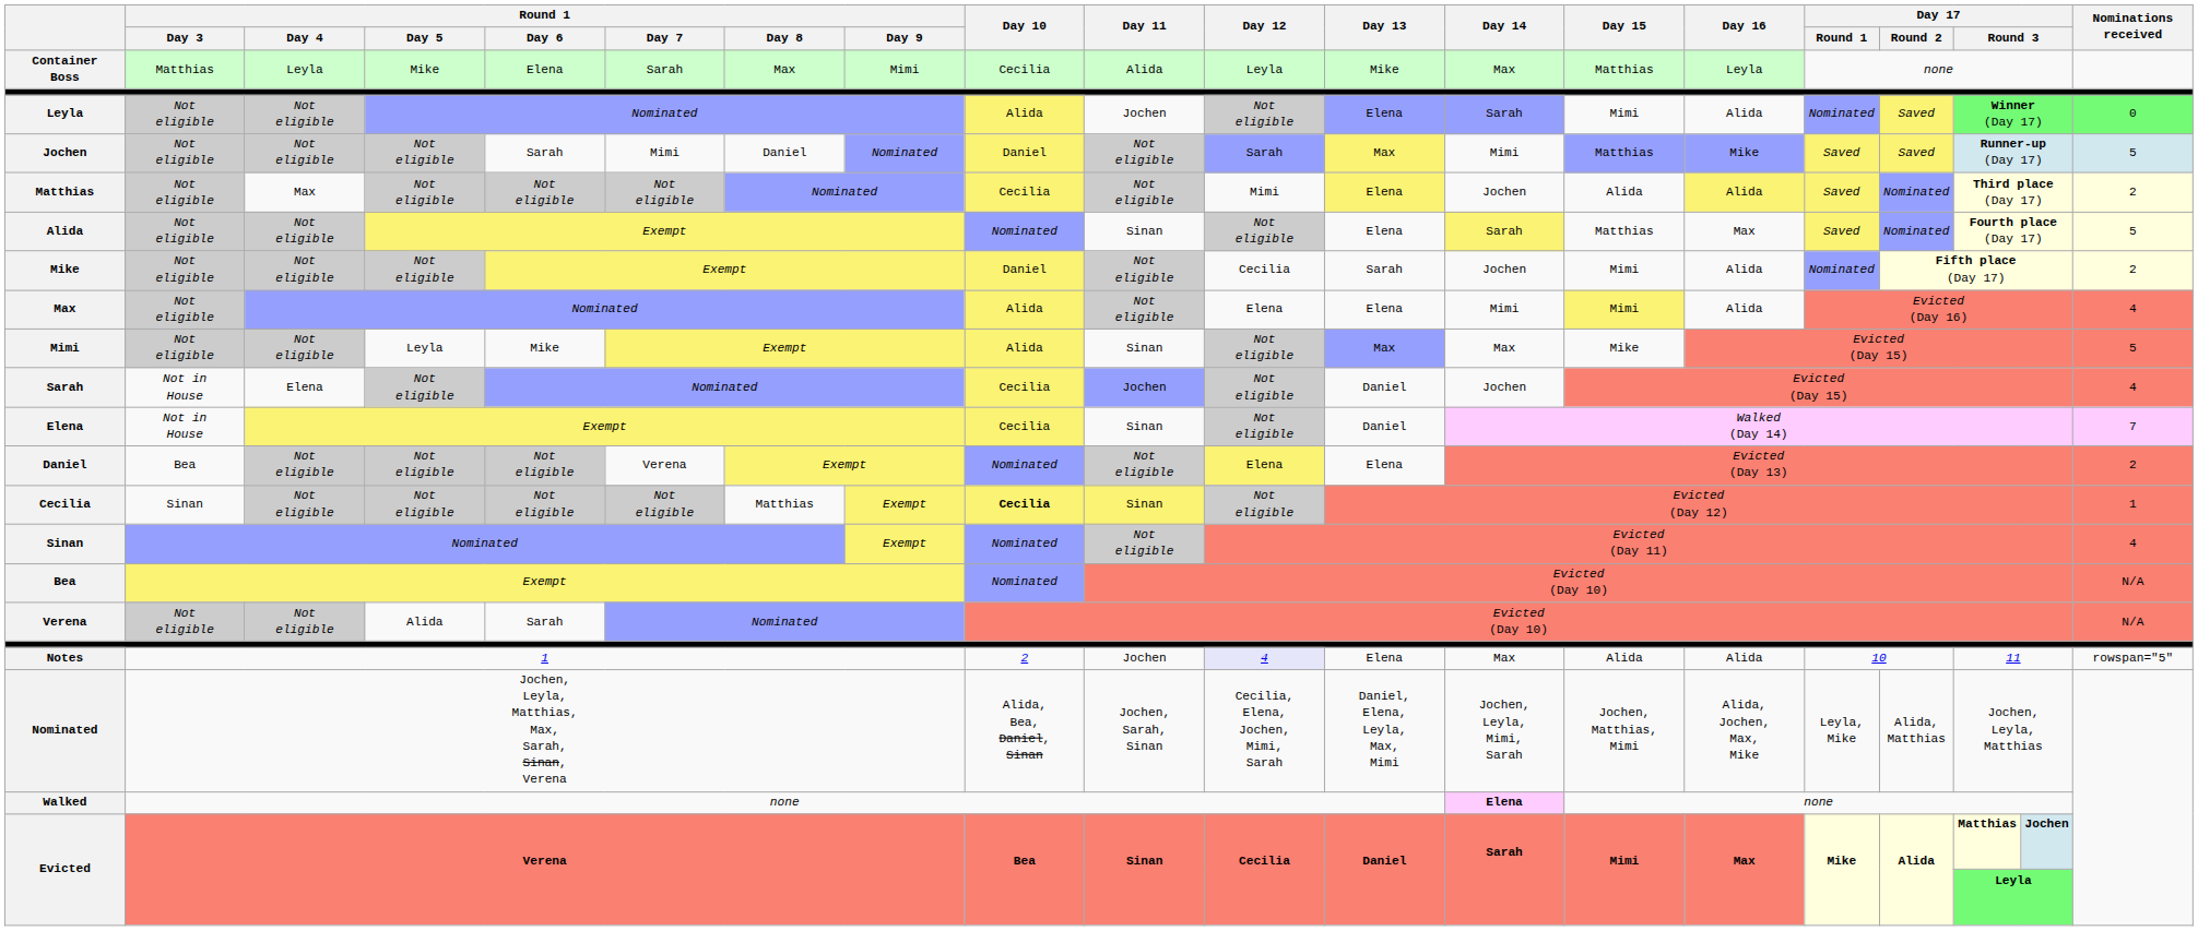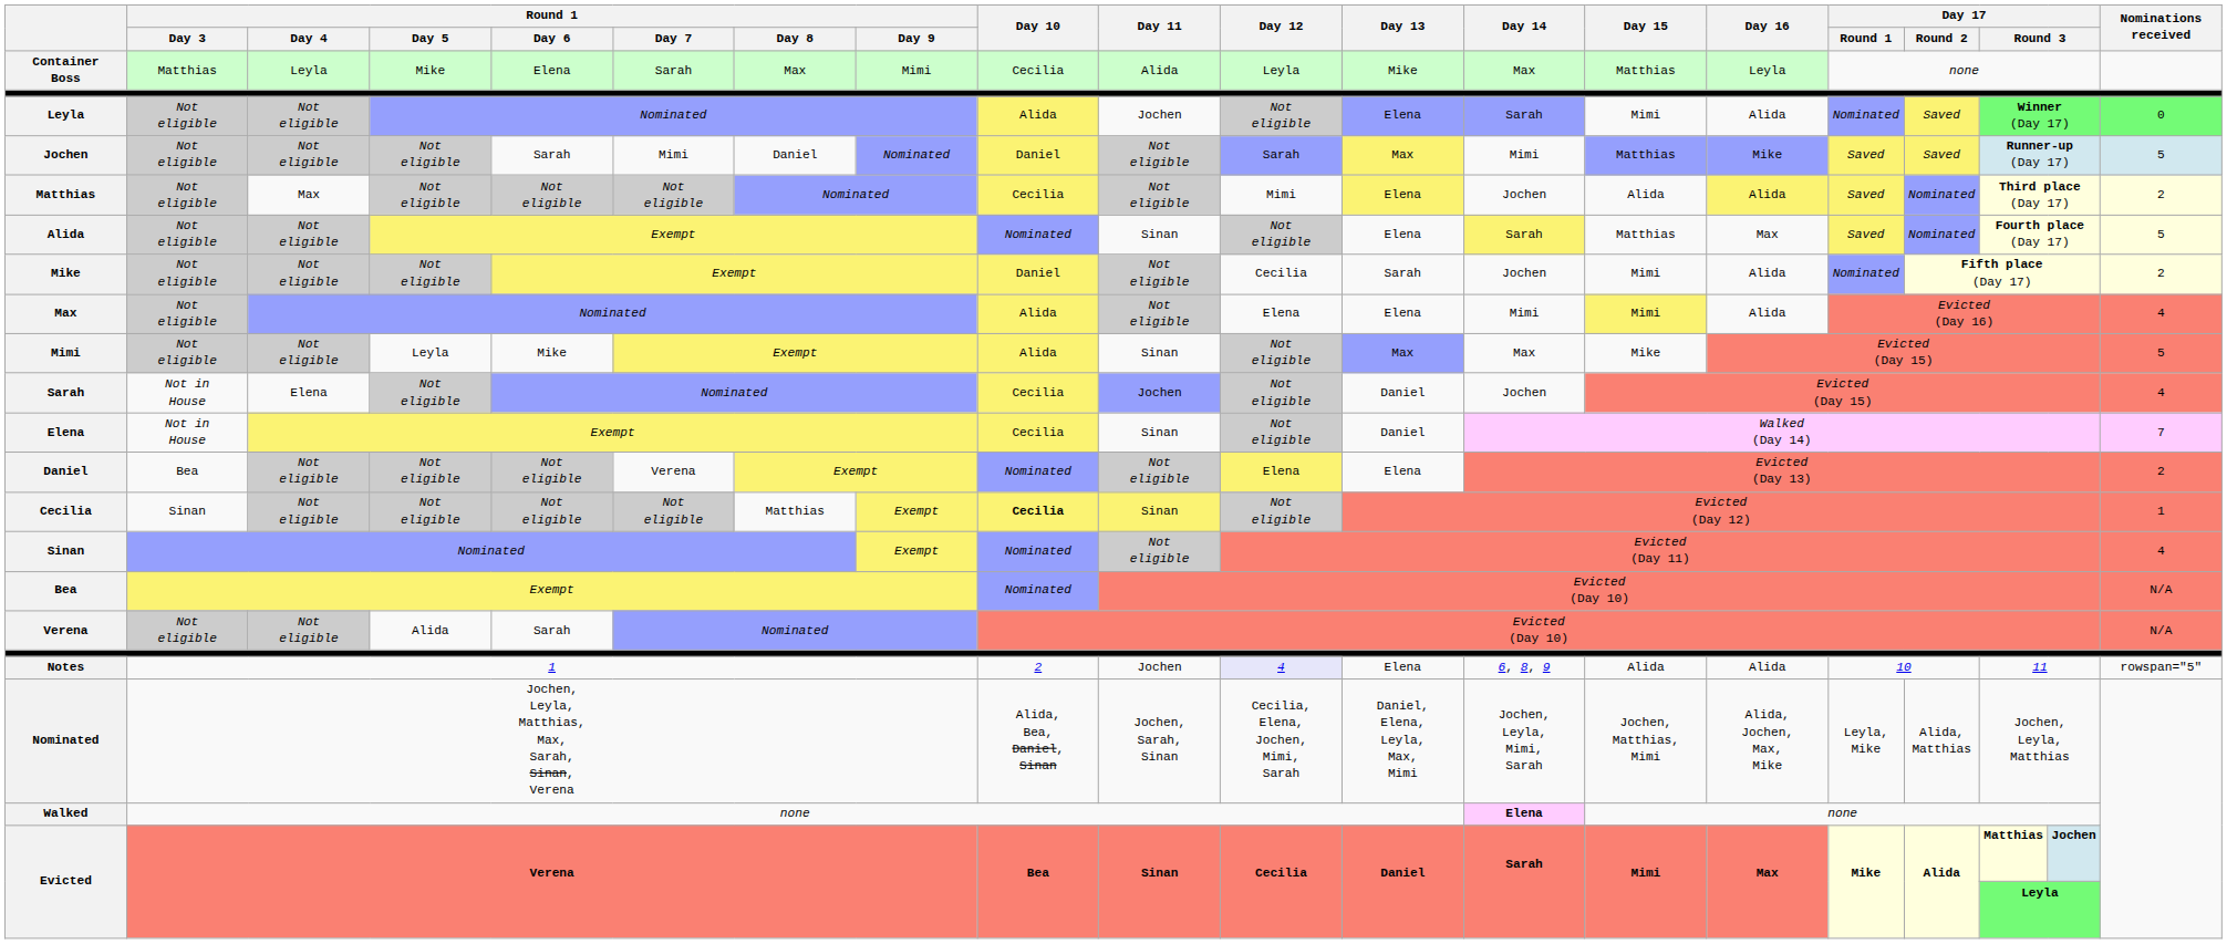Notes | Day 14: Max -> 6, 8, 9
